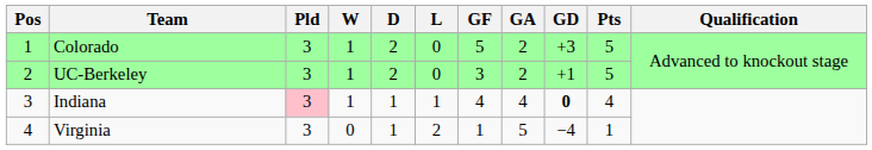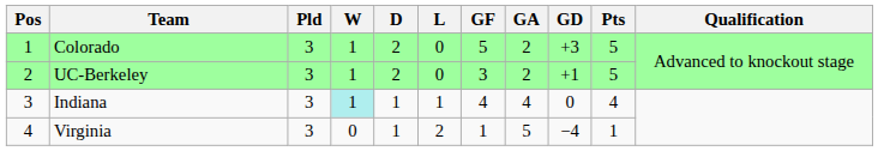Indiana | Pld: pink background -> no background
Indiana | W: no background -> paleturquoise background
Indiana | GD: bold -> normal
